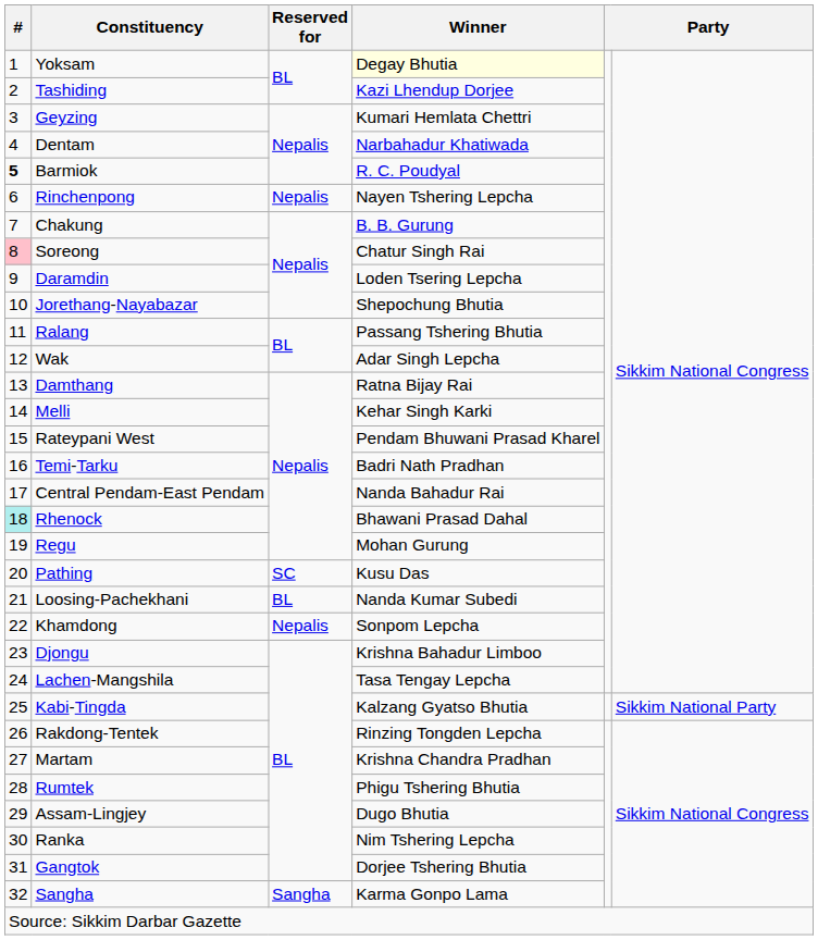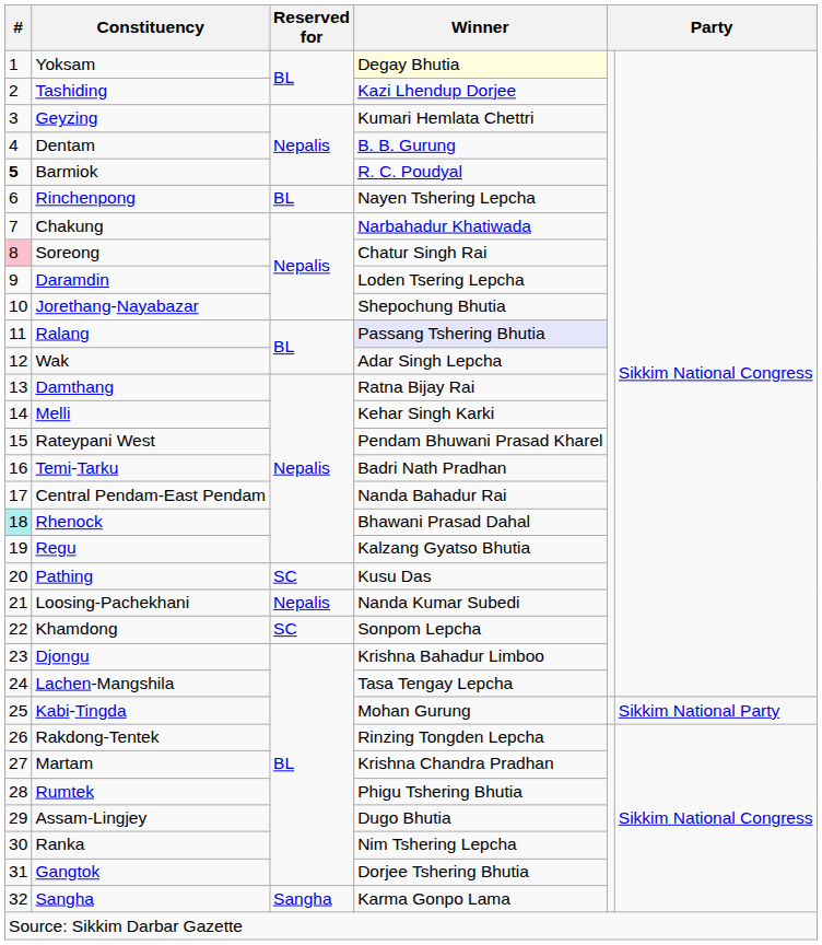Dentam | Winner: Narbahadur Khatiwada -> B. B. Gurung
Rinchenpong | Reserved for: Nepalis -> BL
Chakung | Winner: B. B. Gurung -> Narbahadur Khatiwada
Ralang | Winner: no background -> lavender background
Regu | Winner: Mohan Gurung -> Kalzang Gyatso Bhutia
Loosing-Pachekhani | Reserved for: BL -> Nepalis
Khamdong | Reserved for: Nepalis -> SC
Kabi-Tingda | Winner: Kalzang Gyatso Bhutia -> Mohan Gurung
